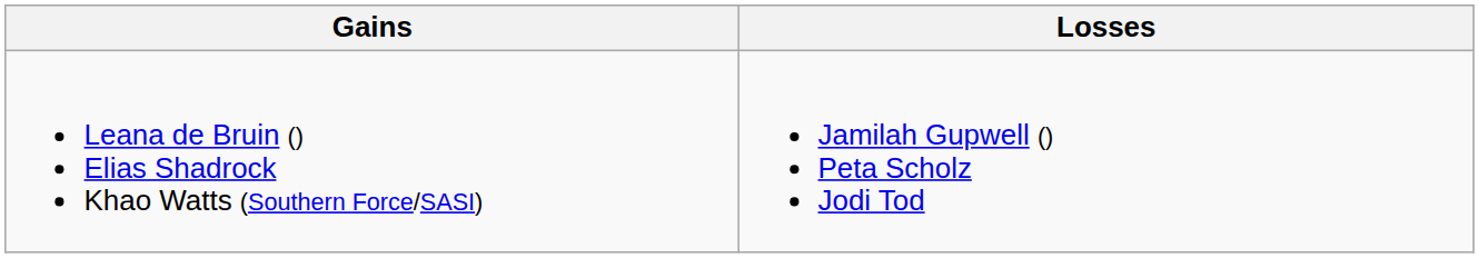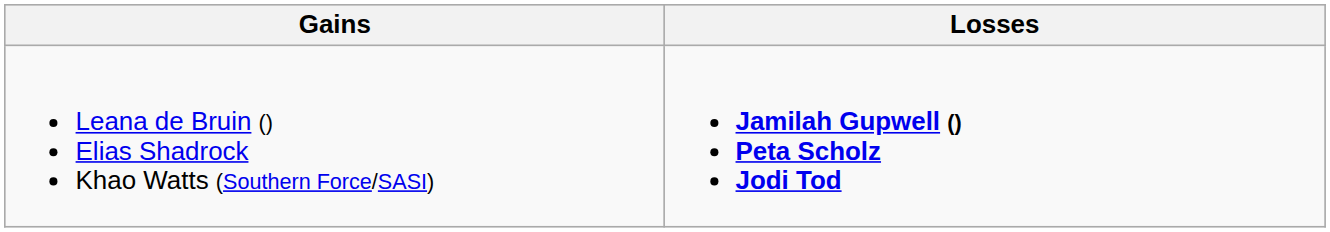row 2 | Losses: normal -> bold
